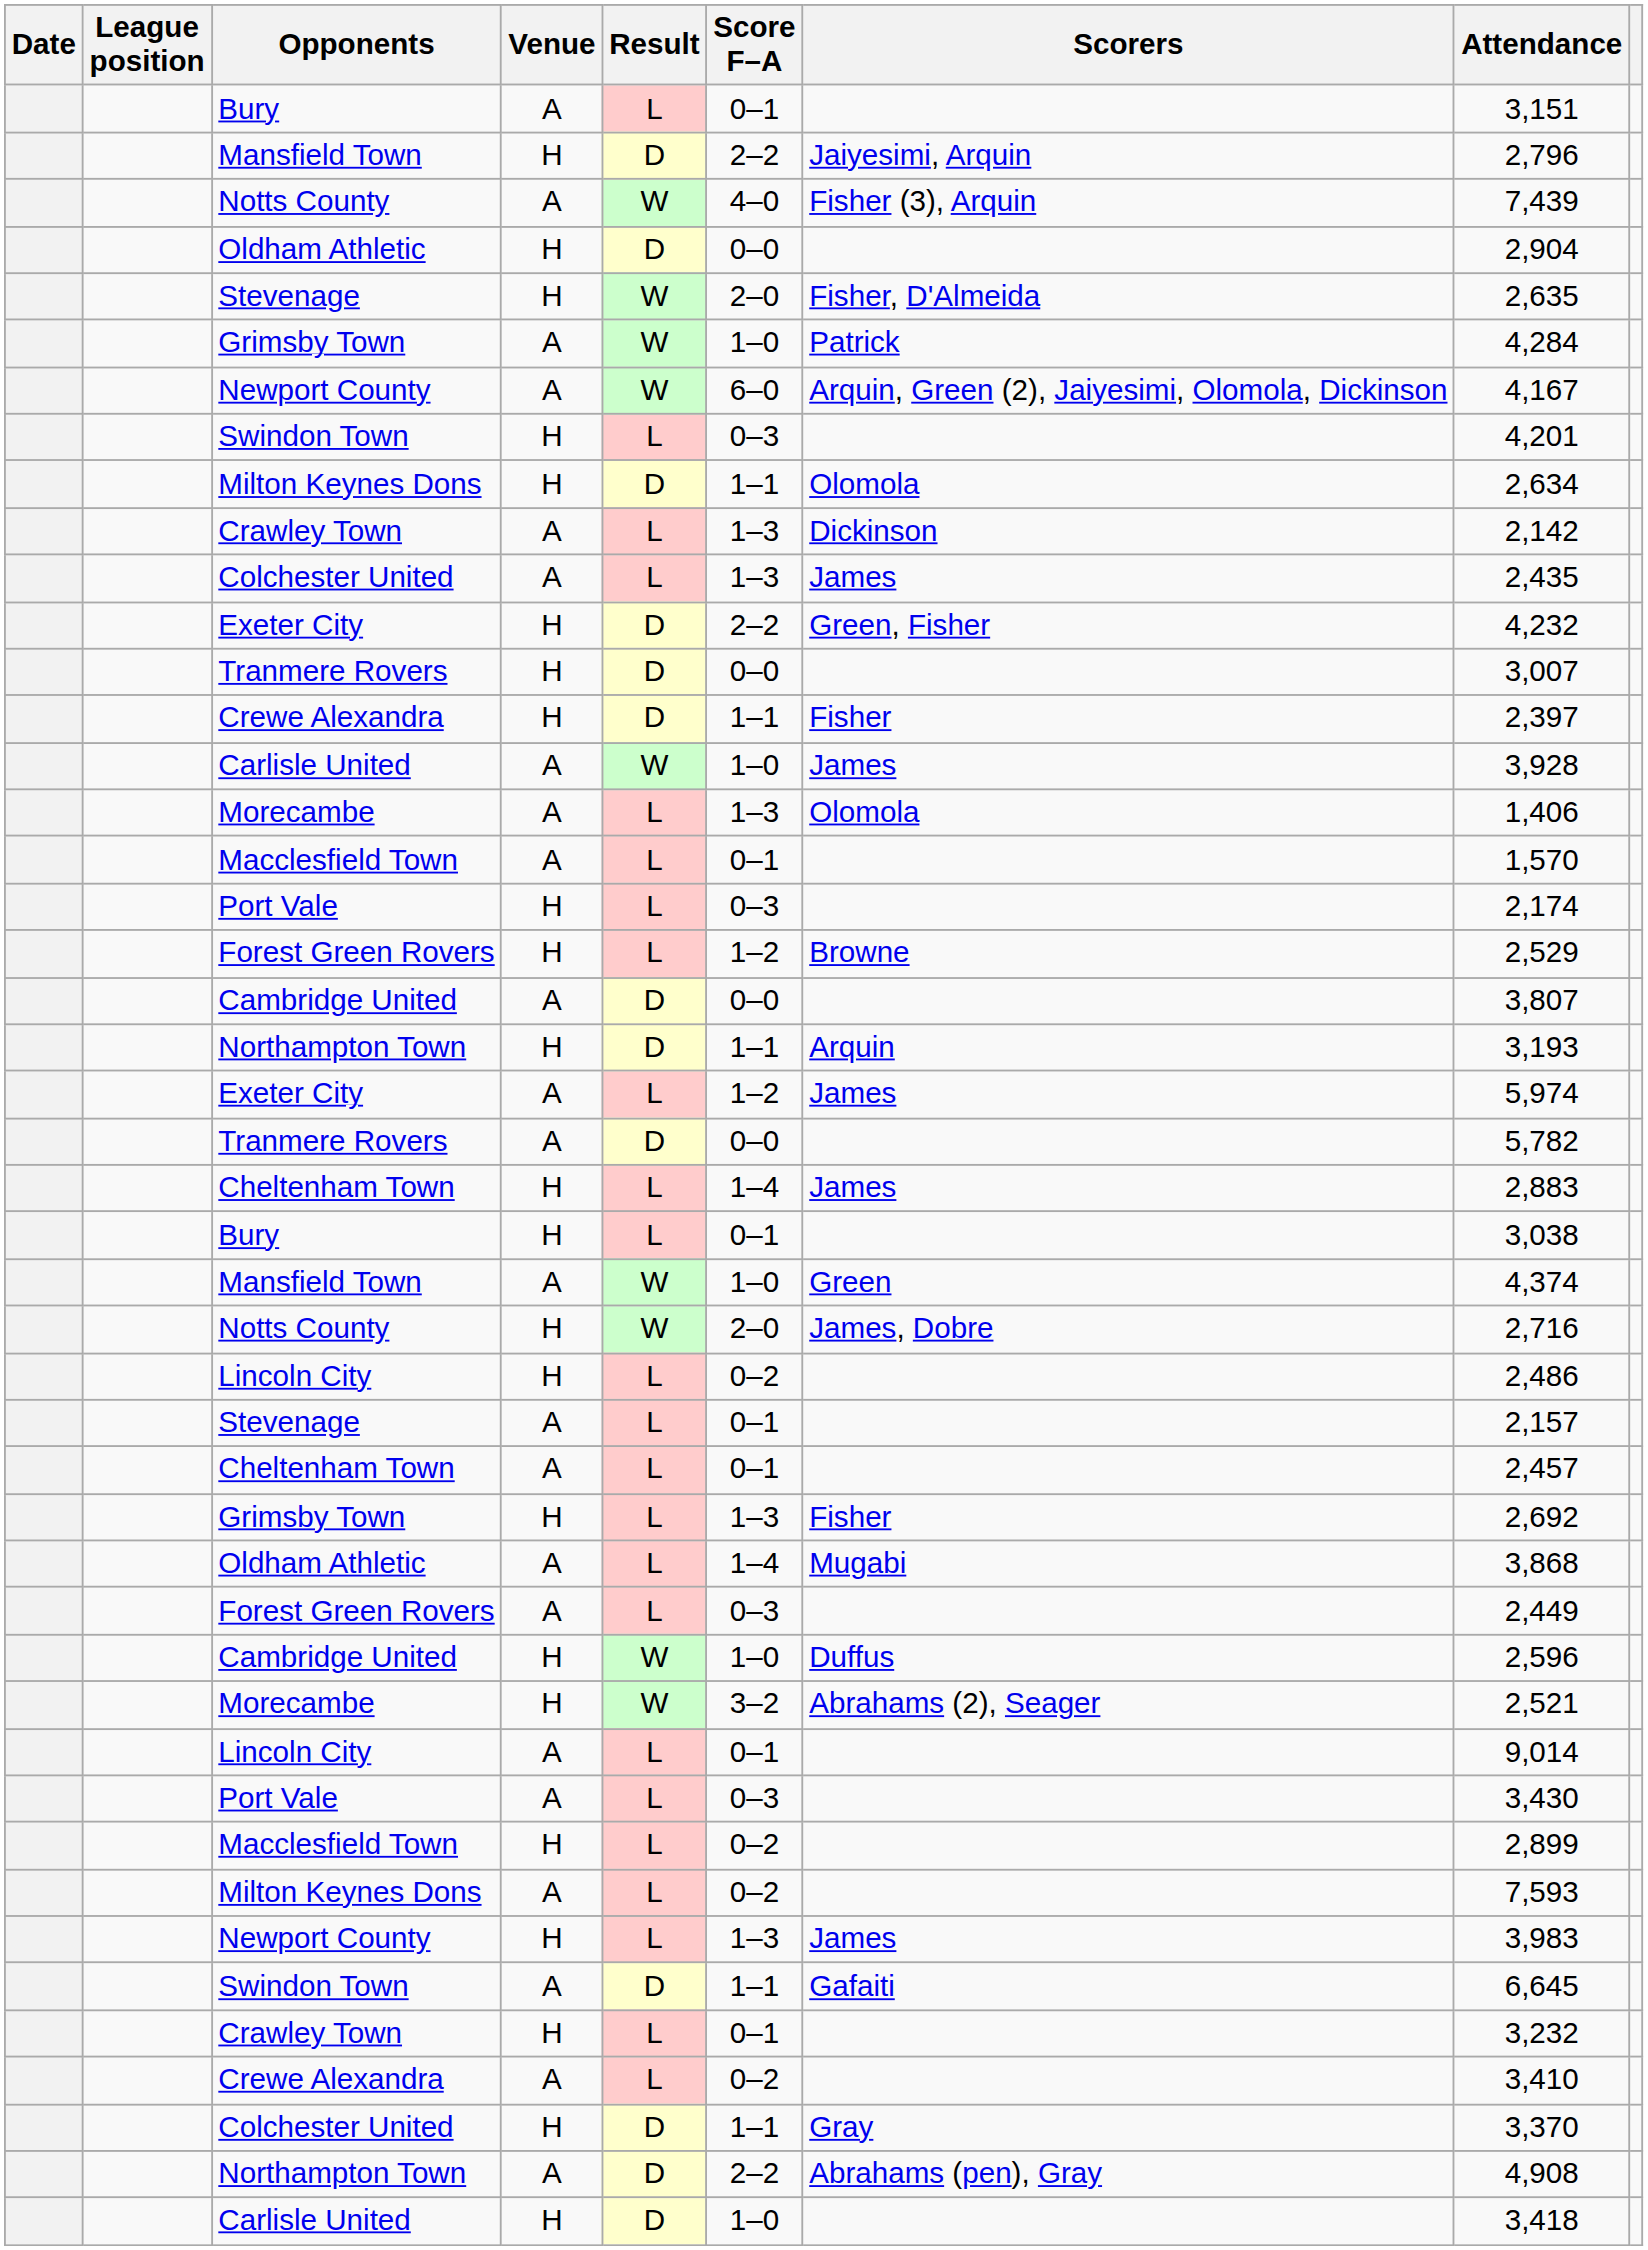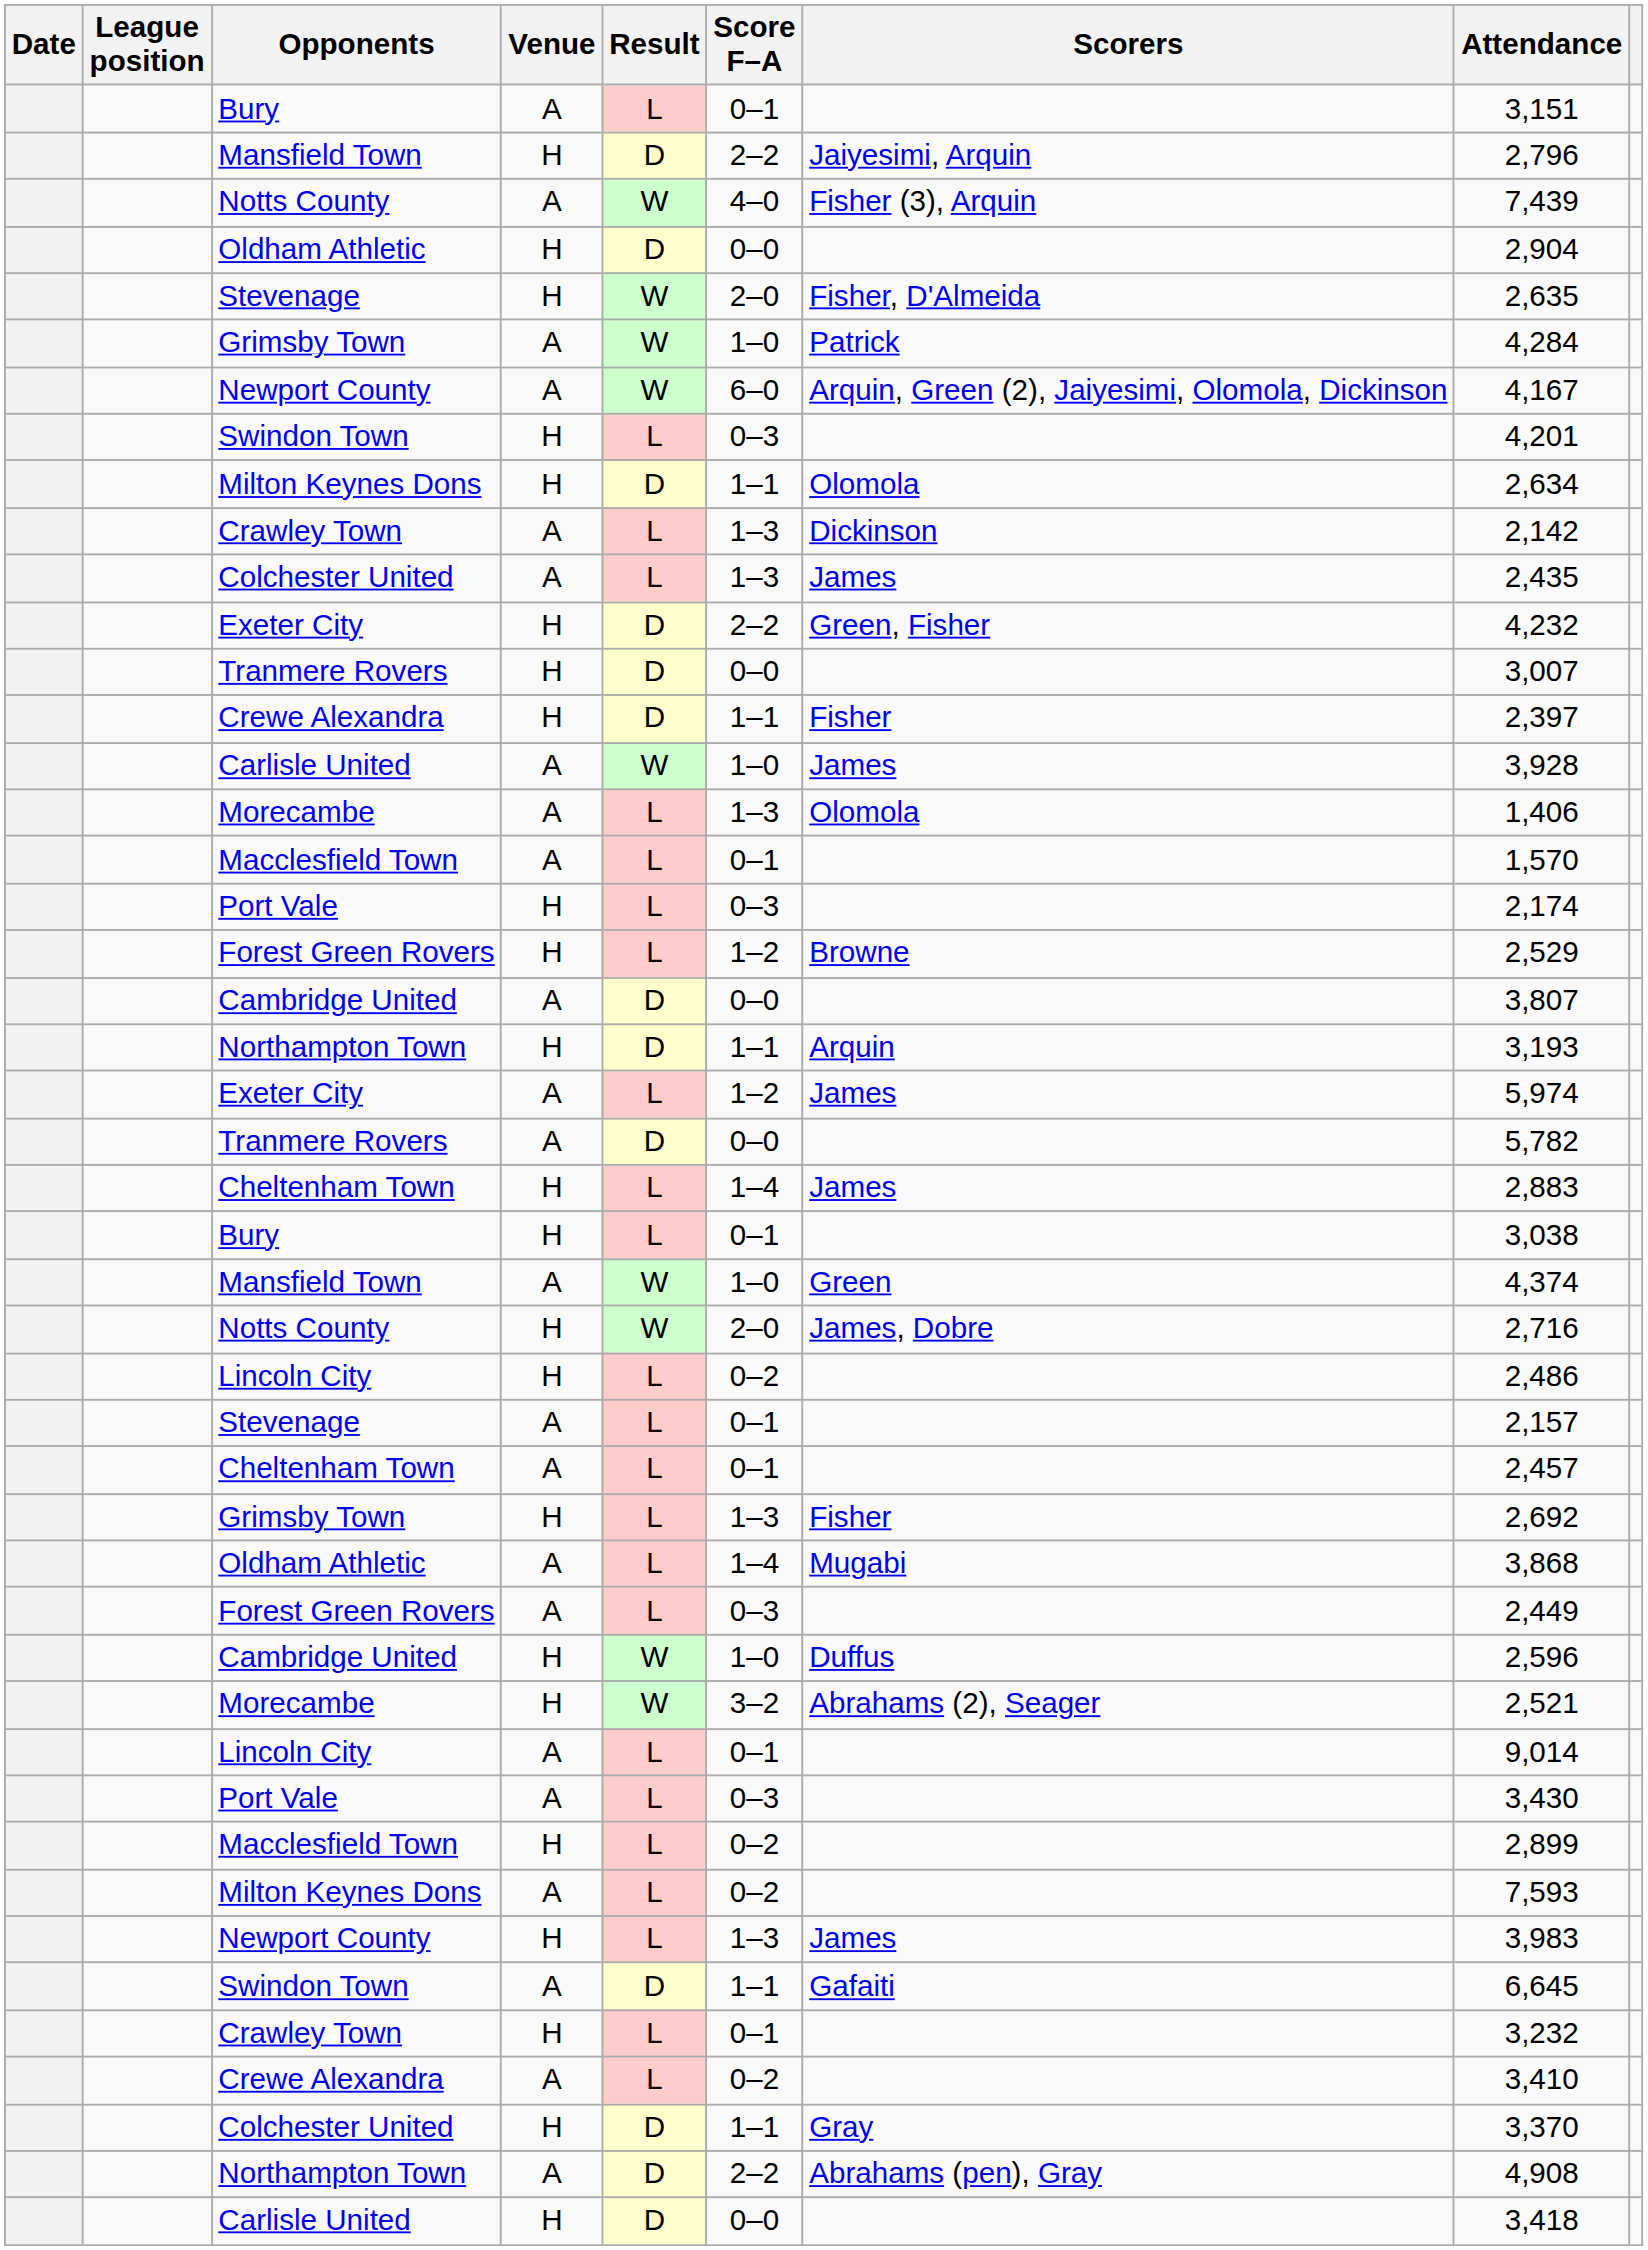Carlisle United / H | Score F–A: 1–0 -> 0–0
